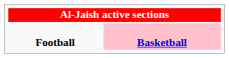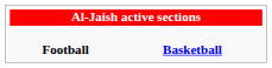Football | column 2: pink background -> no background
